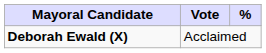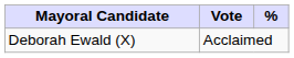Deborah Ewald (X) | Mayoral Candidate: bold -> normal
